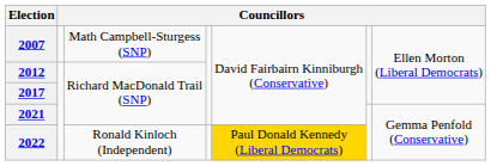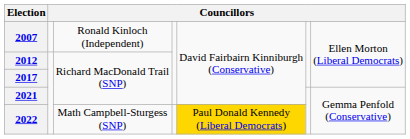2007 | column 3: Math Campbell-Sturgess (SNP) -> Ronald Kinloch (Independent)
2022 | column 3: Ronald Kinloch (Independent) -> Math Campbell-Sturgess (SNP)
